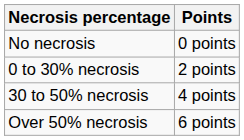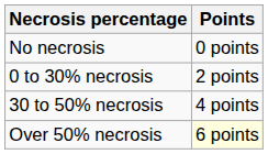Over 50% necrosis | Points: no background -> lightyellow background
